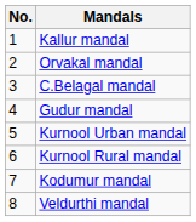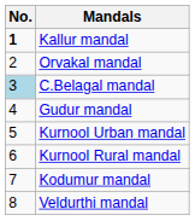Kallur mandal | No.: normal -> bold
C.Belagal mandal | No.: no background -> lightblue background
